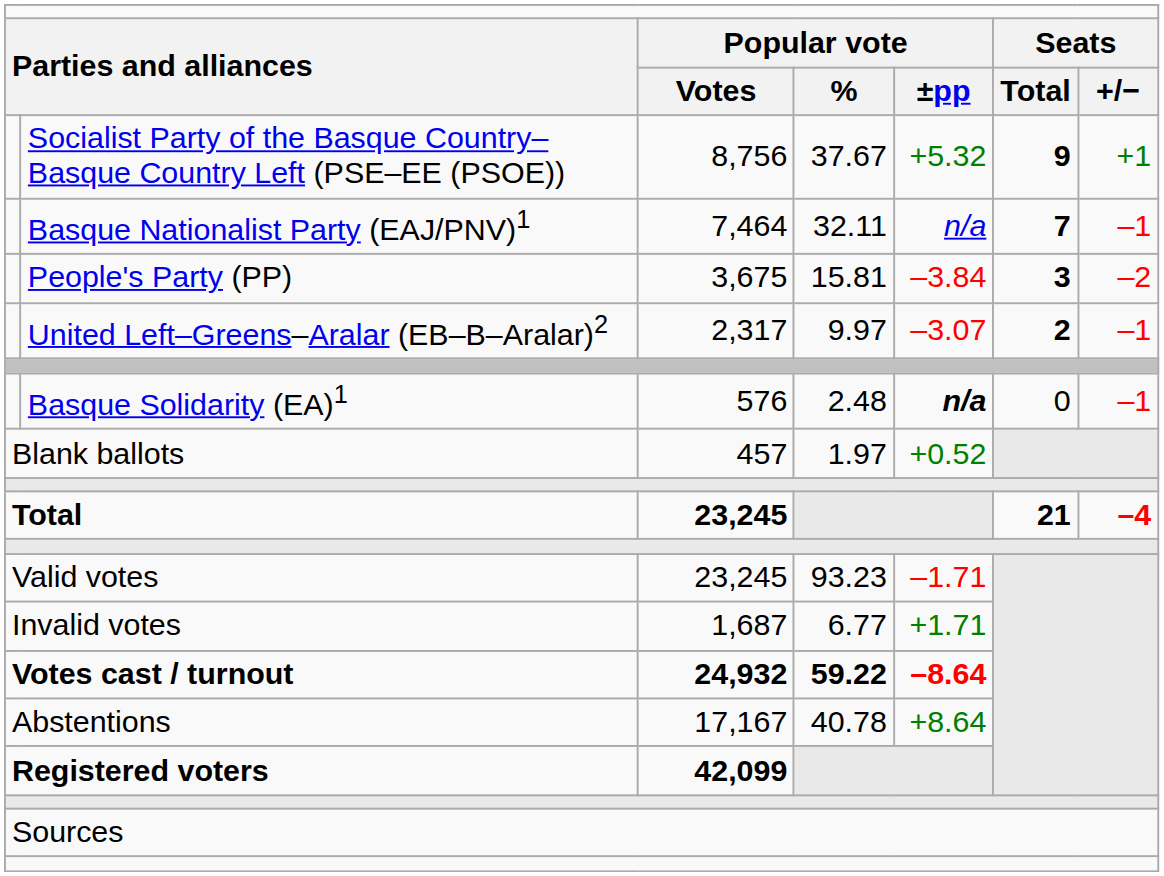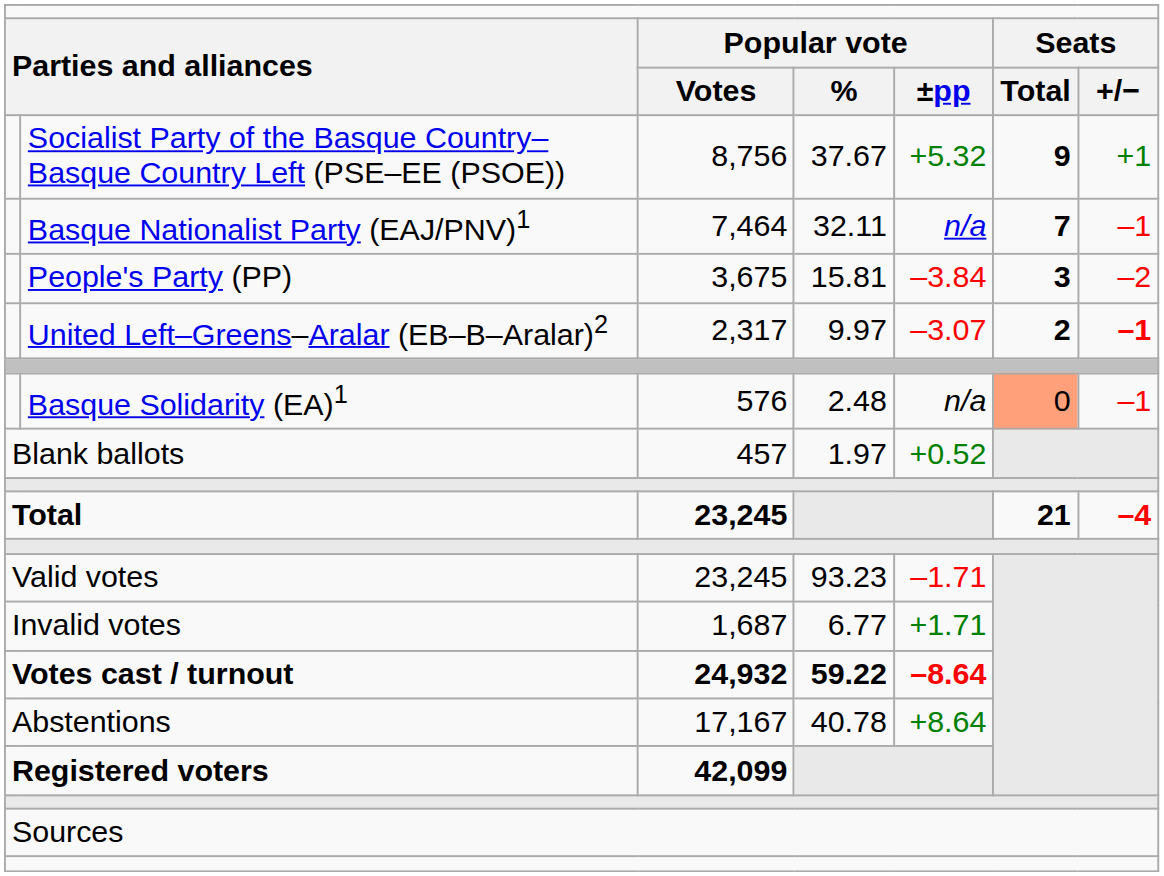United Left–Greens–Aralar (EB–B–Aralar)2 | column 7: normal -> bold
Basque Solidarity (EA)1 | column 5: bold -> normal
Basque Solidarity (EA)1 | column 6: no background -> lightsalmon background
